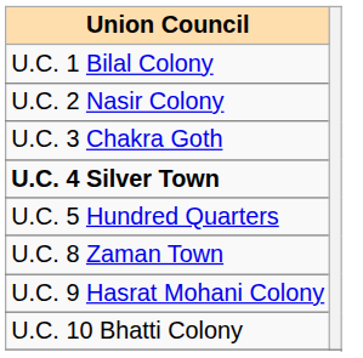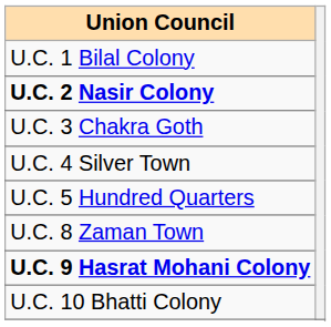U.C. 2 Nasir Colony | Union Council: normal -> bold
U.C. 4 Silver Town | Union Council: bold -> normal
U.C. 9 Hasrat Mohani Colony | Union Council: normal -> bold
